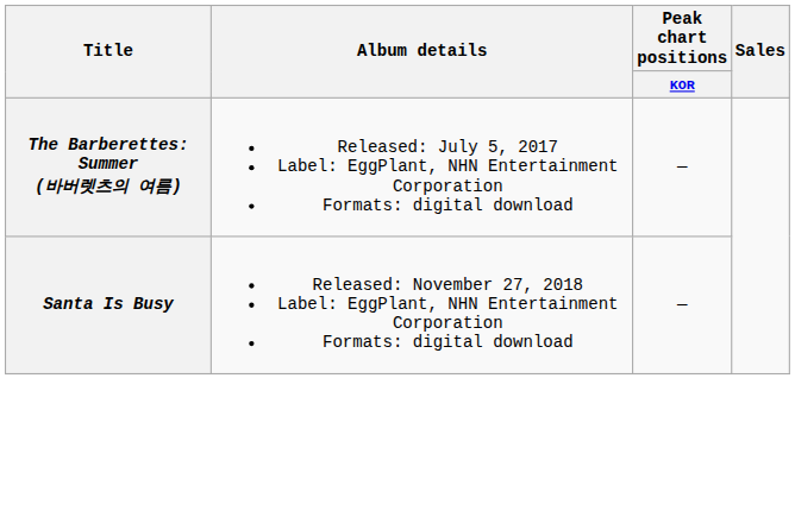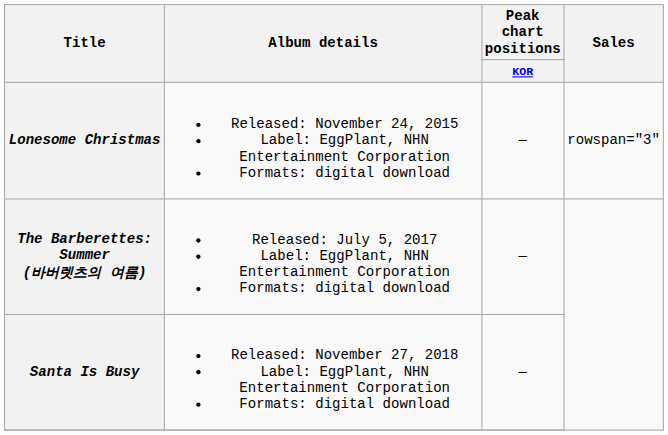+ row: Lonesome Christmas | Released: November 24, 2015 Label: EggPlant, NHN Entertainment Corporation Formats: digital download | — | rowspan="3"
